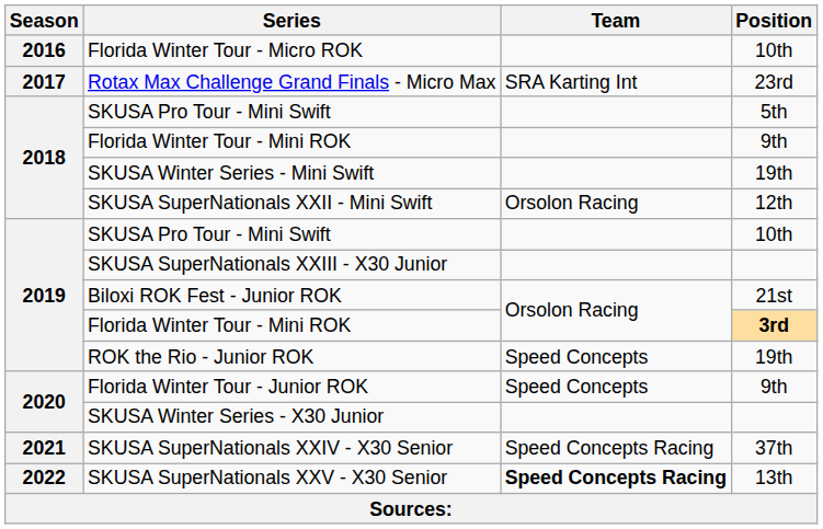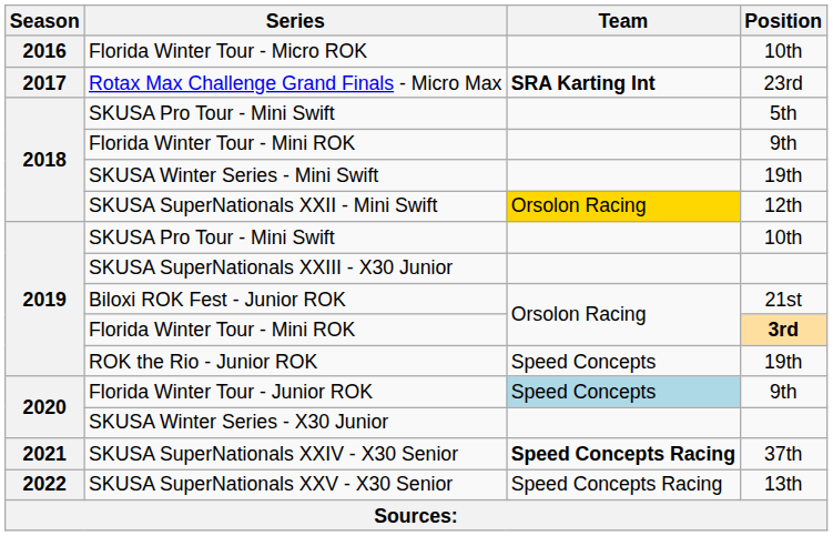Rotax Max Challenge Grand Finals - Micro Max | Team: normal -> bold
SKUSA SuperNationals XXII - Mini Swift | Team: no background -> gold background
Florida Winter Tour - Junior ROK | Team: no background -> lightblue background
SKUSA SuperNationals XXIV - X30 Senior | Team: normal -> bold
SKUSA SuperNationals XXV - X30 Senior | Team: bold -> normal
